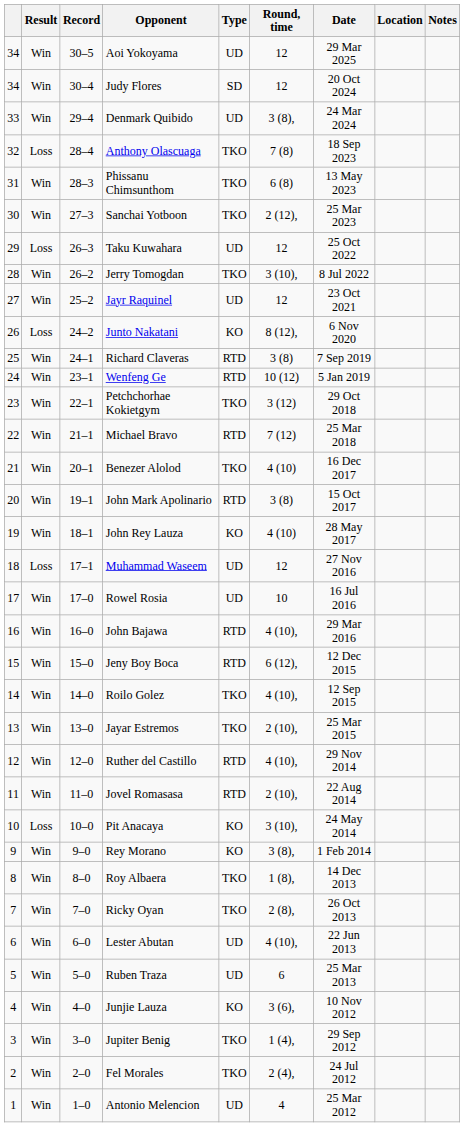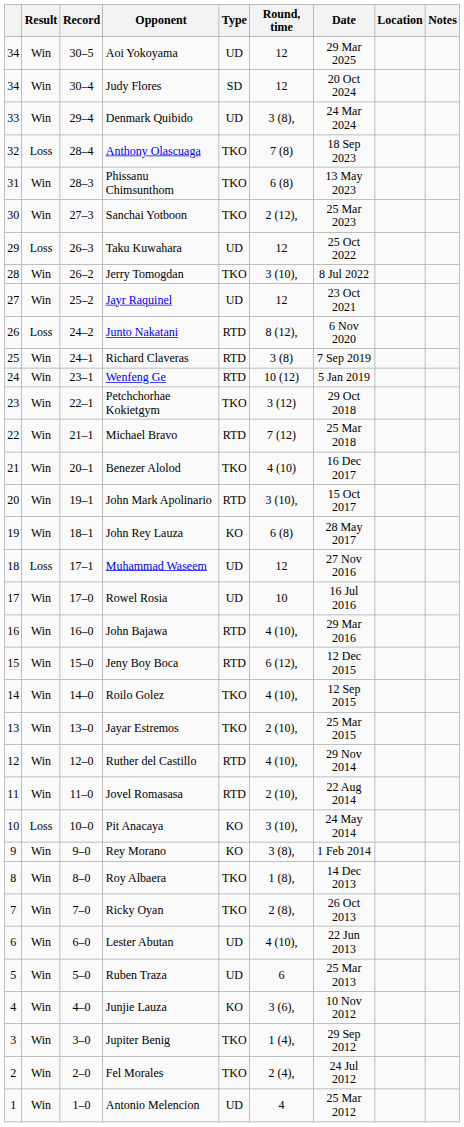Junto Nakatani | Type: KO -> RTD
John Mark Apolinario | Round, time: 3 (8) -> 3 (10),
John Rey Lauza | Round, time: 4 (10) -> 6 (8)
